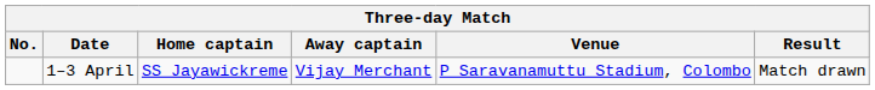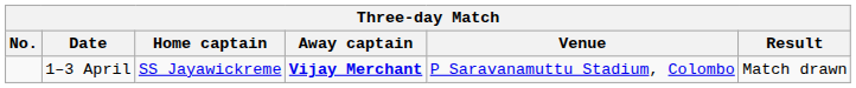1–3 April | Away captain: normal -> bold
